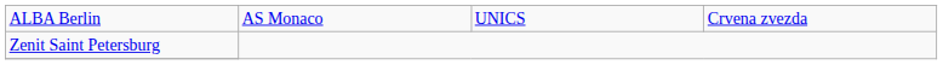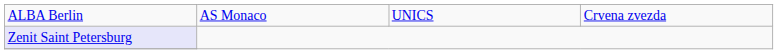Zenit Saint Petersburg | column 1: no background -> lavender background
